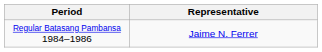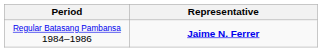Regular Batasang Pambansa 1984–1986 | Representative: normal -> bold
